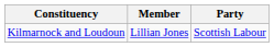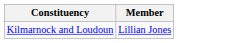- column: Party | Scottish Labour
